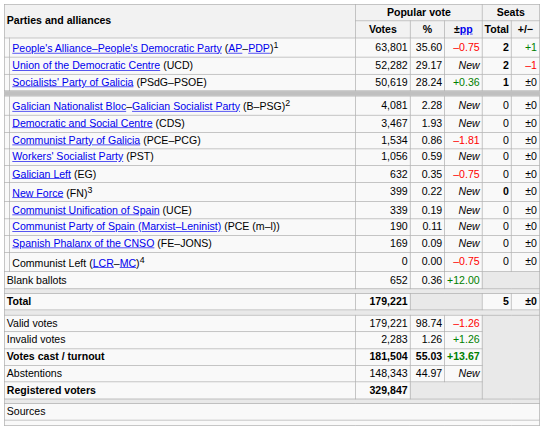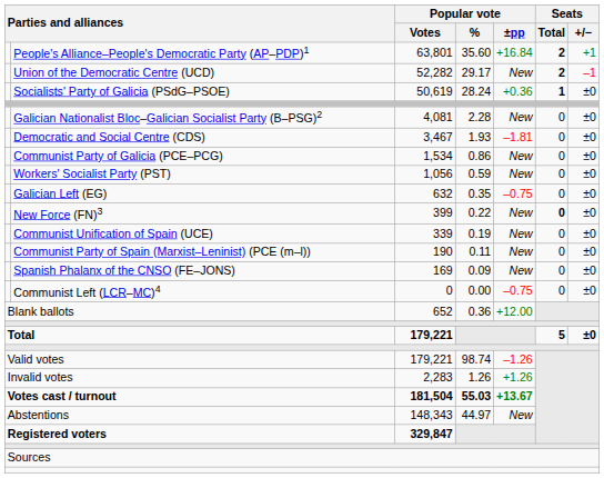People's Alliance–People's Democratic Party (AP–PDP)1 | Popular vote / ±pp: –0.75 -> +16.84
Democratic and Social Centre (CDS) | Popular vote / ±pp: New -> –1.81
Communist Party of Galicia (PCE–PCG) | Popular vote / ±pp: –1.81 -> New
